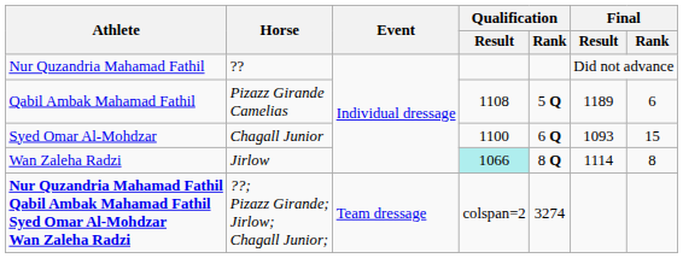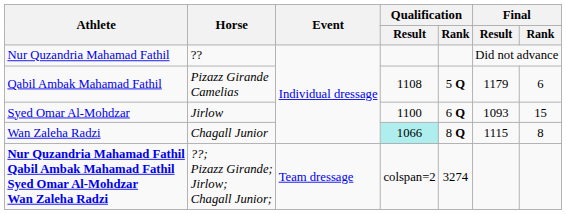Qabil Ambak Mahamad Fathil | Final / Result: 1189 -> 1179
Syed Omar Al-Mohdzar | Horse: Chagall Junior -> Jirlow
Wan Zaleha Radzi | Horse: Jirlow -> Chagall Junior
Wan Zaleha Radzi | Final / Result: 1114 -> 1115
